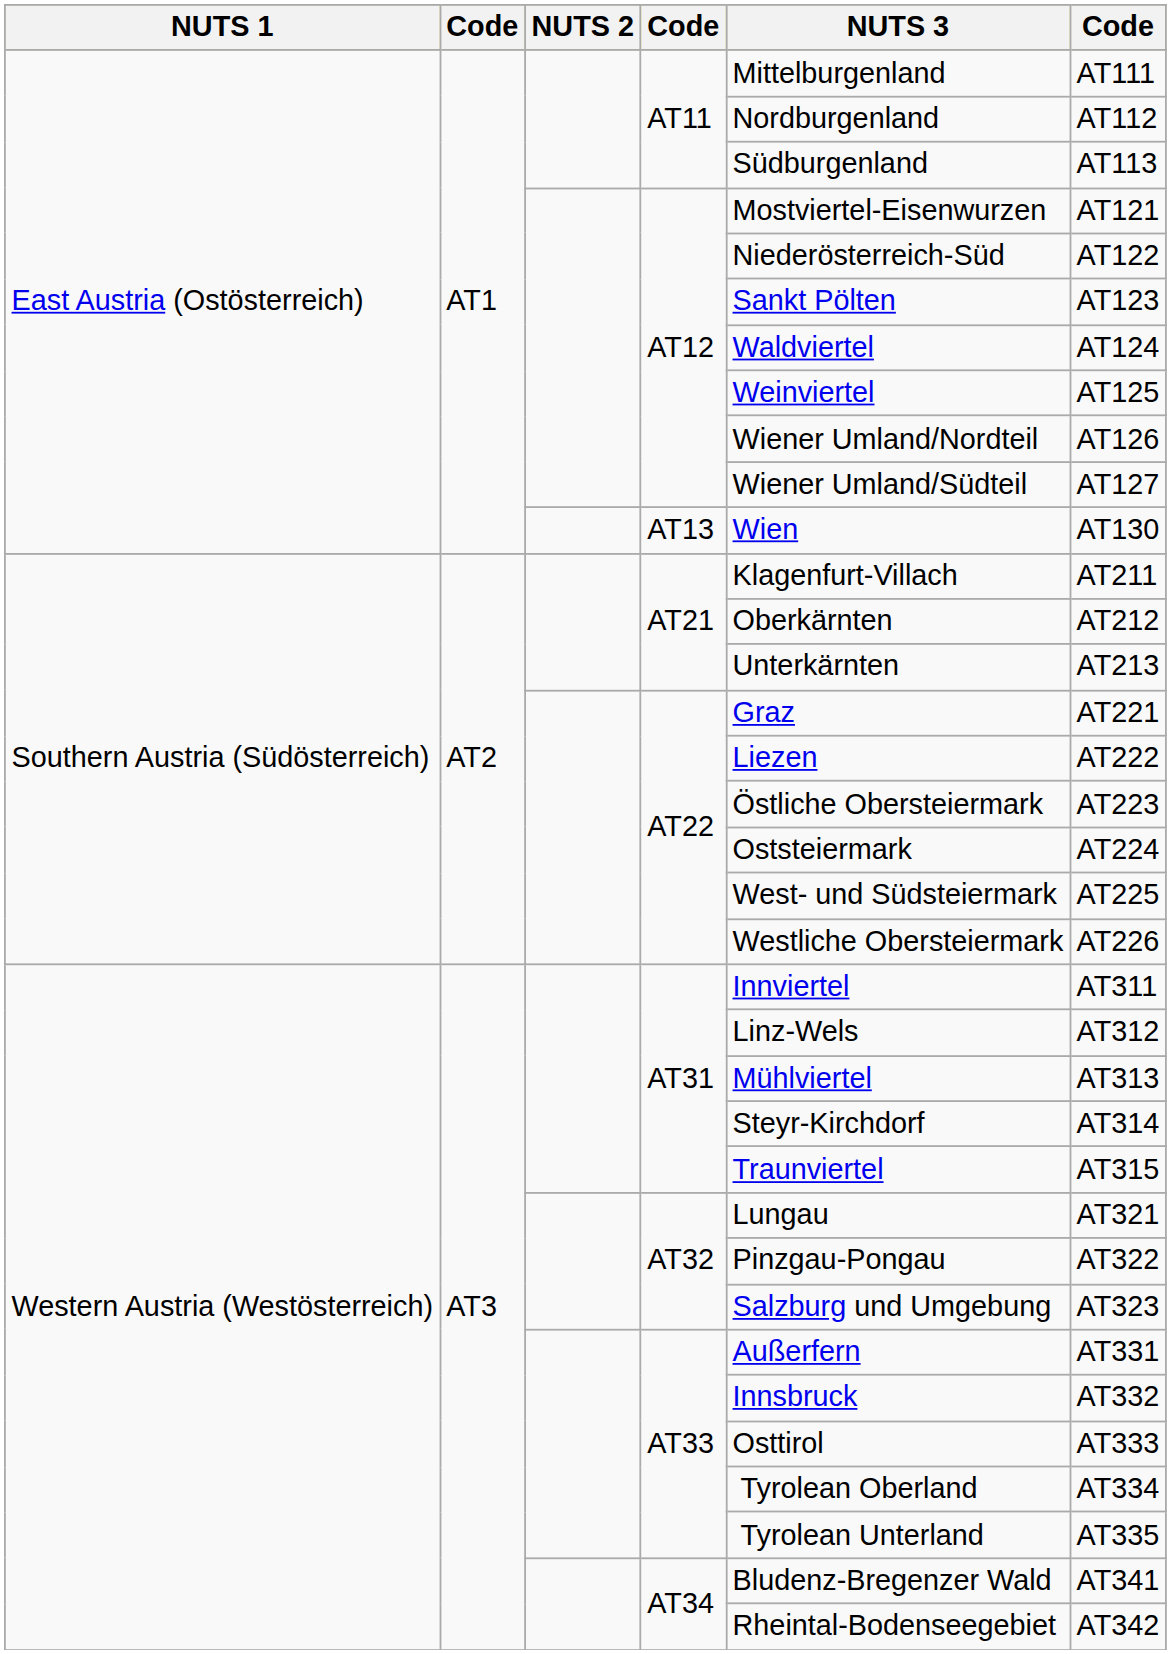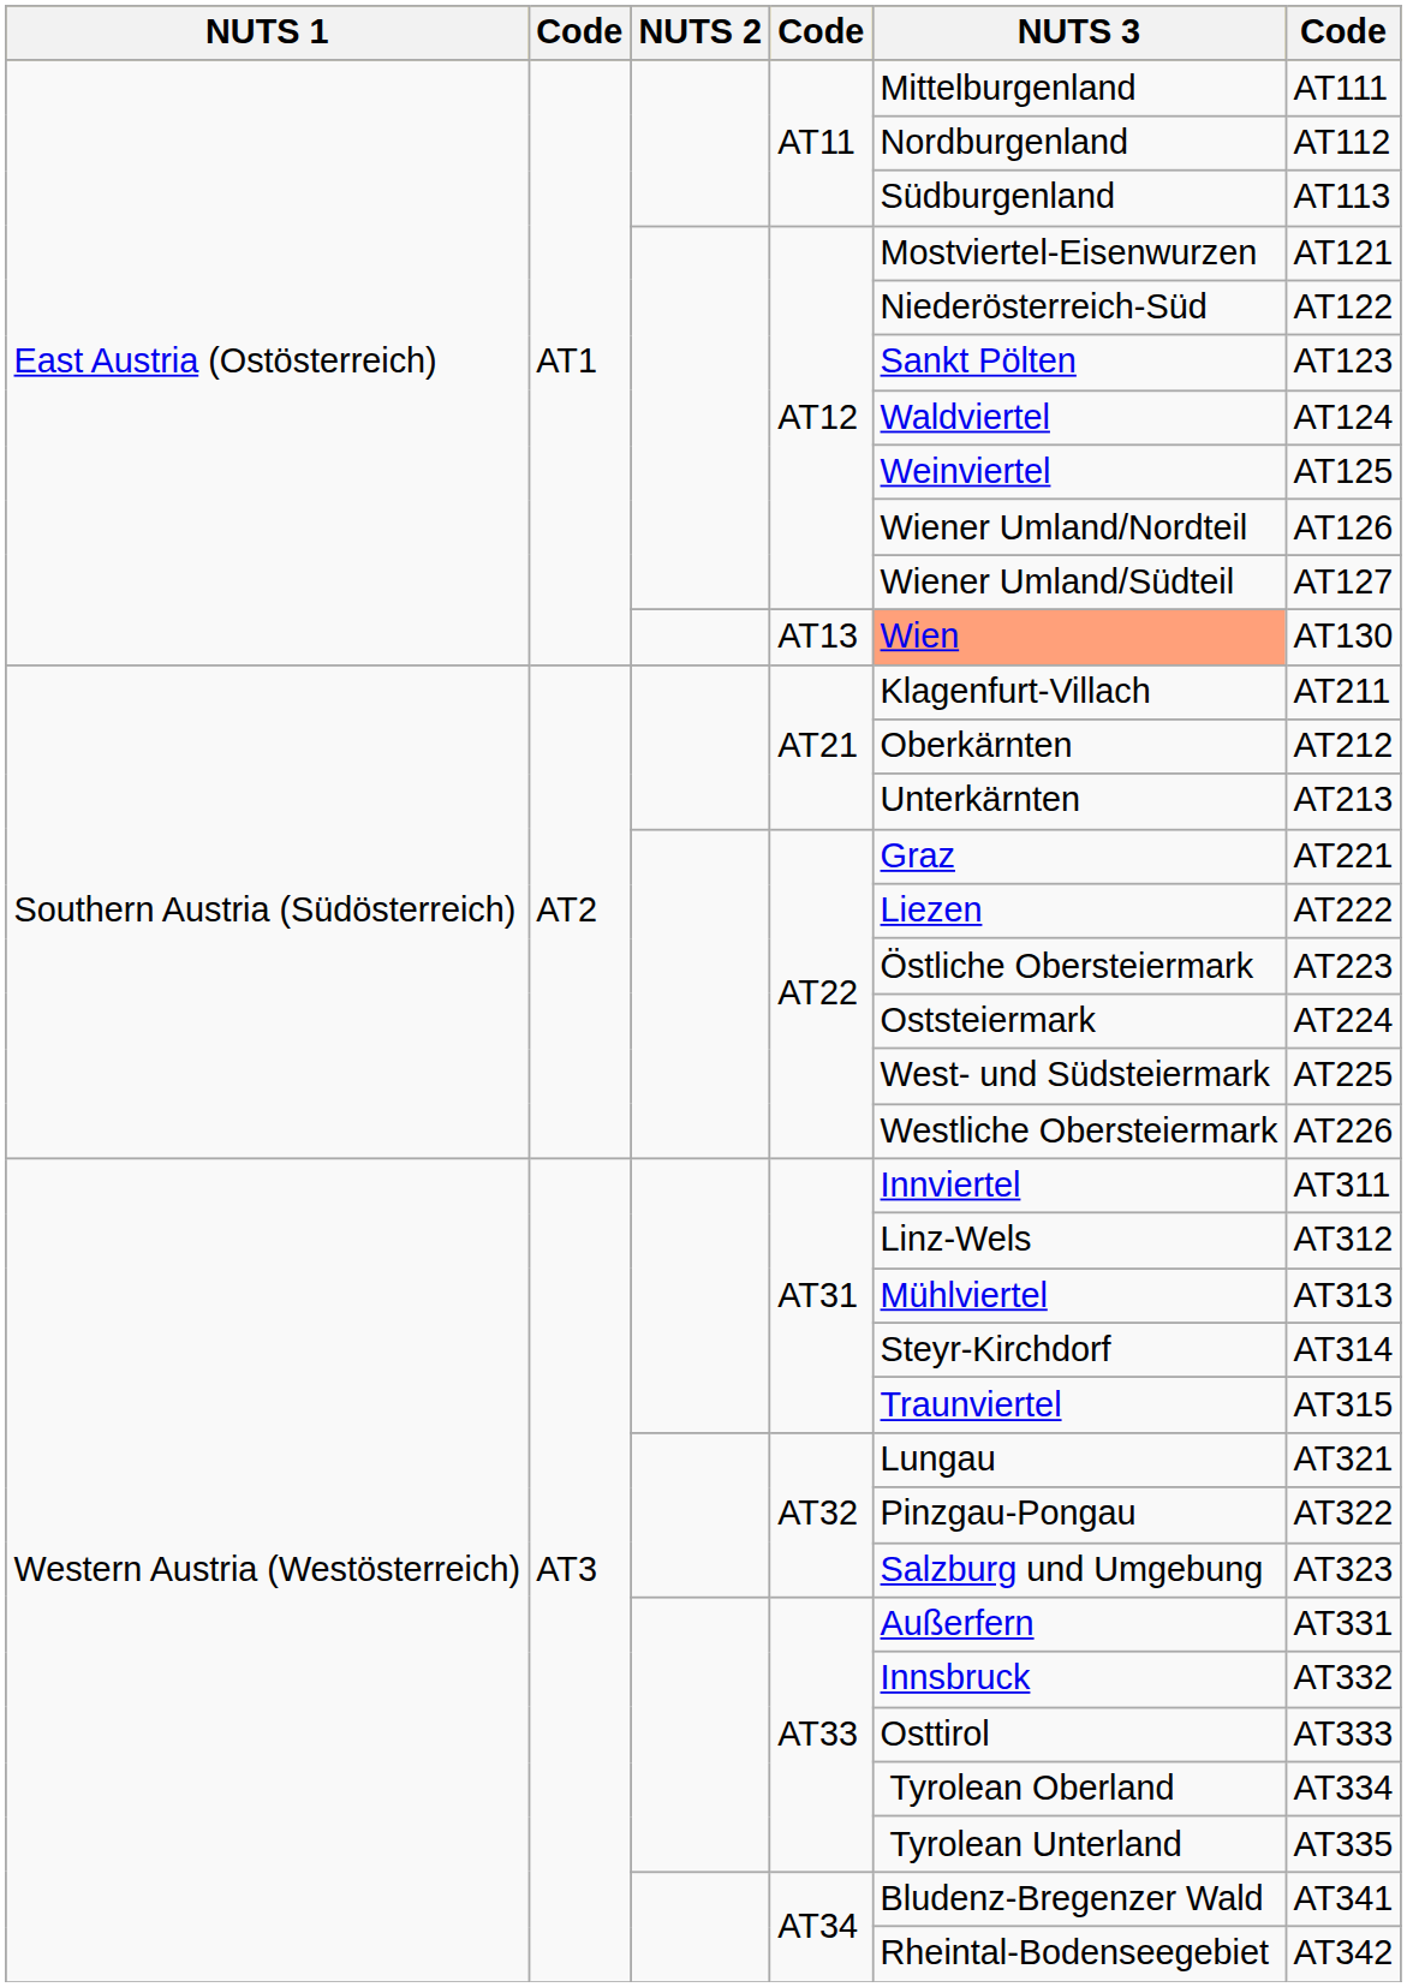AT13 | NUTS 3: no background -> lightsalmon background
